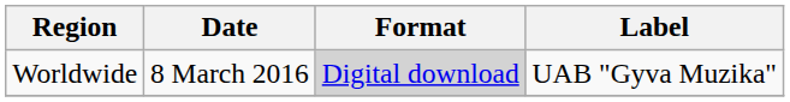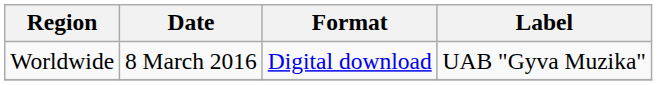Worldwide | Format: lightgrey background -> no background
